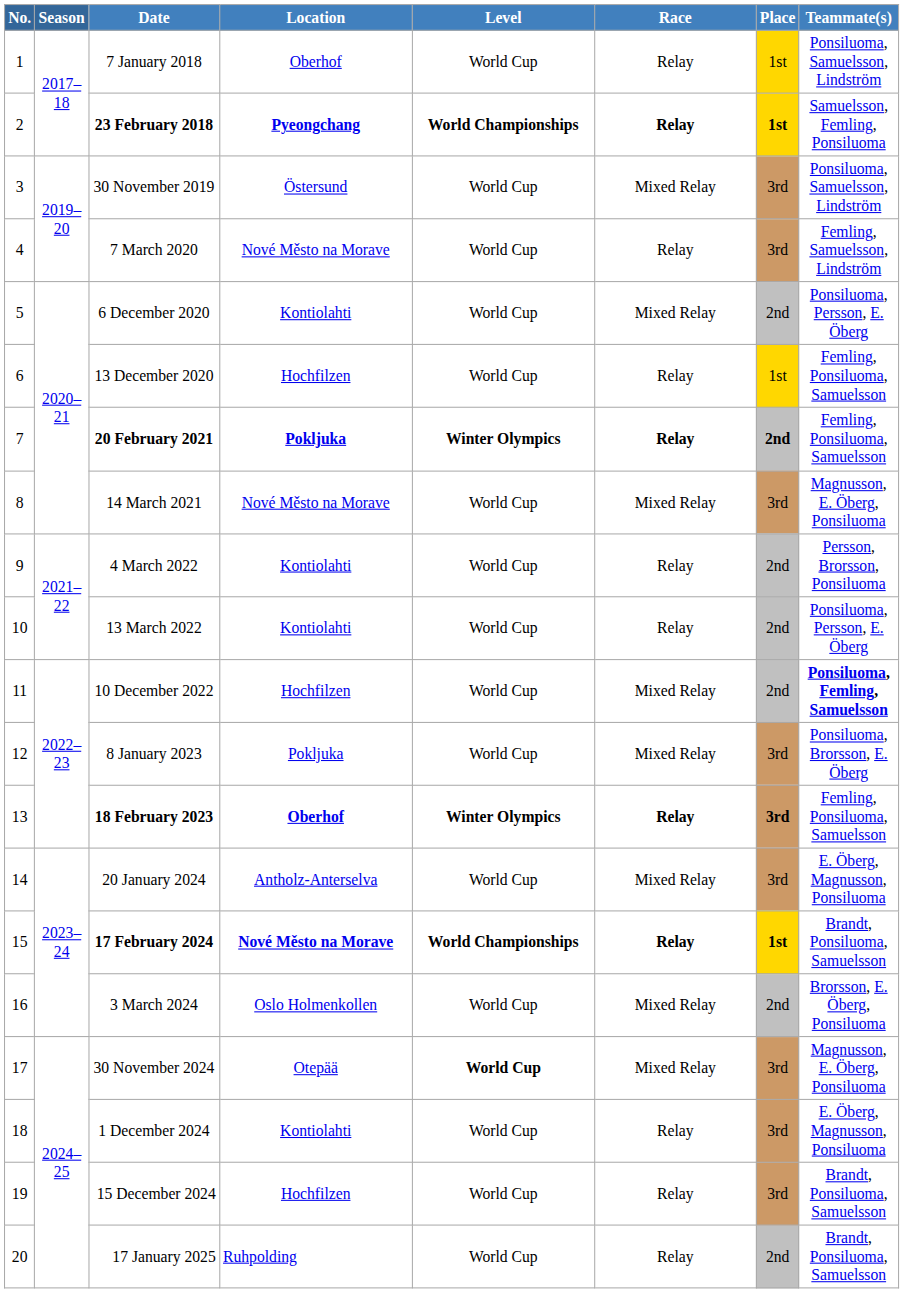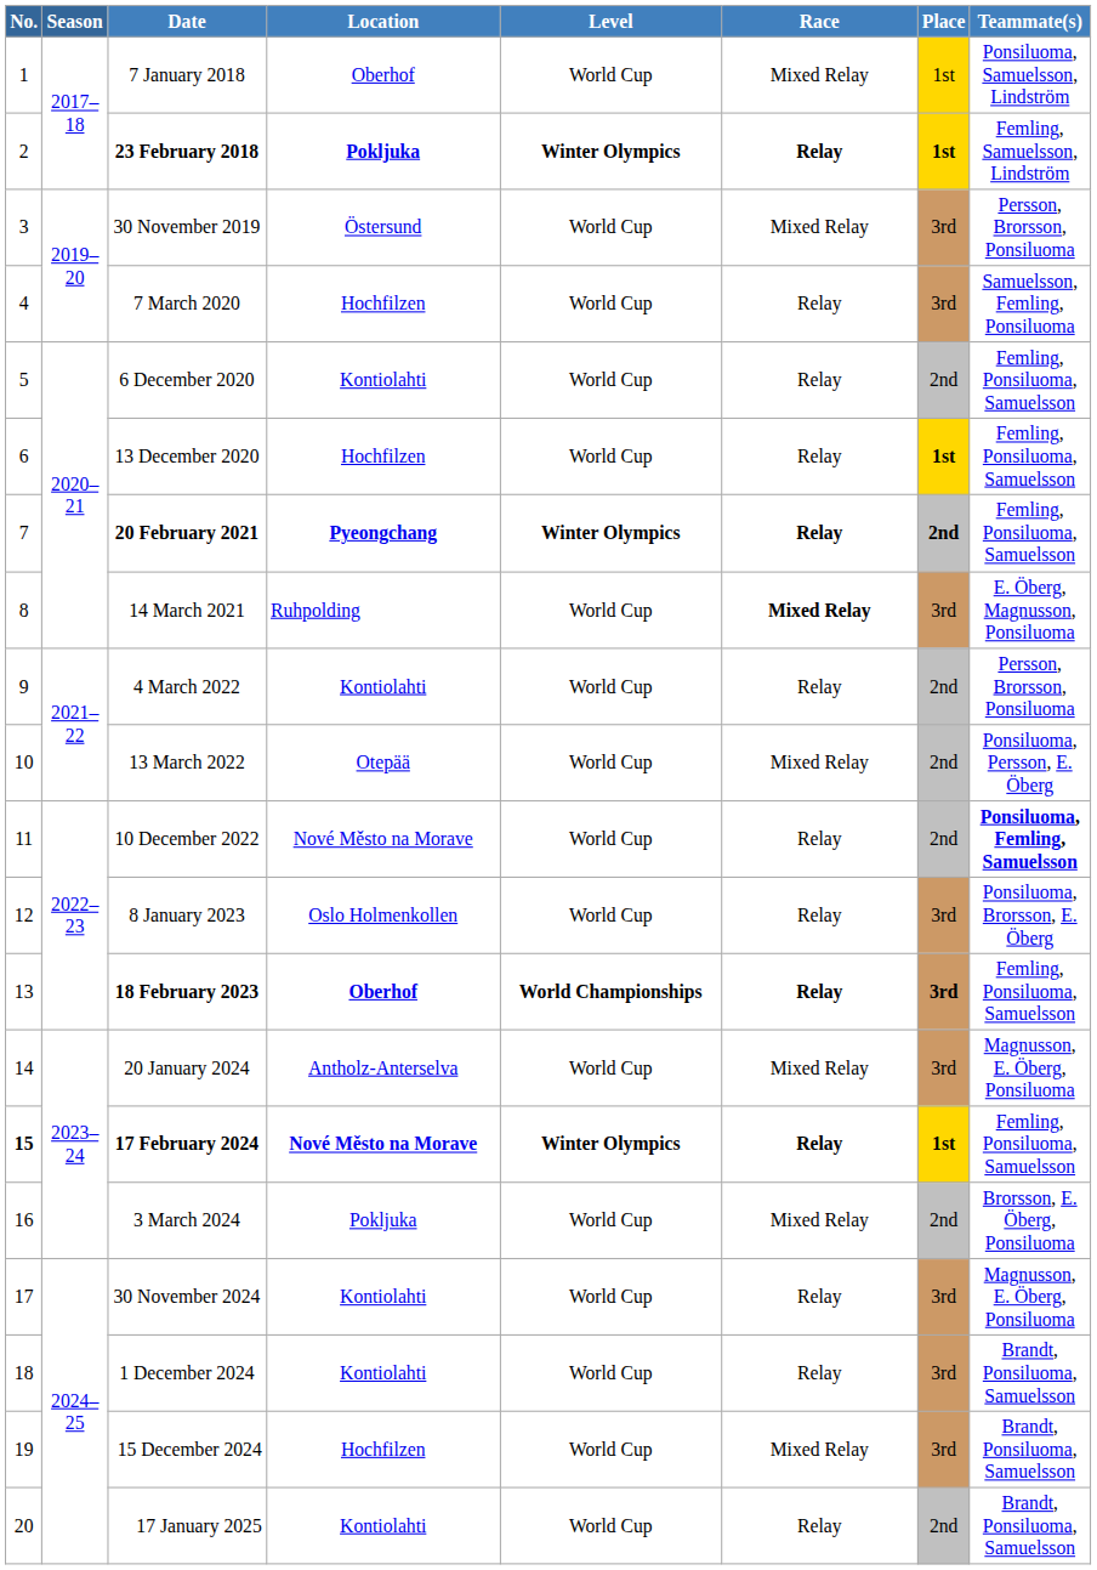7 January 2018 | Race: Relay -> Mixed Relay
23 February 2018 | Location: Pyeongchang -> Pokljuka
23 February 2018 | Level: World Championships -> Winter Olympics
23 February 2018 | Teammate(s): Samuelsson, Femling, Ponsiluoma -> Femling, Samuelsson, Lindström
30 November 2019 | Teammate(s): Ponsiluoma, Samuelsson, Lindström -> Persson, Brorsson, Ponsiluoma
7 March 2020 | Location: Nové Město na Morave -> Hochfilzen
7 March 2020 | Teammate(s): Femling, Samuelsson, Lindström -> Samuelsson, Femling, Ponsiluoma
6 December 2020 | Race: Mixed Relay -> Relay
6 December 2020 | Teammate(s): Ponsiluoma, Persson, E. Öberg -> Femling, Ponsiluoma, Samuelsson
13 December 2020 | Place: normal -> bold
20 February 2021 | Location: Pokljuka -> Pyeongchang
14 March 2021 | Location: Nové Město na Morave -> Ruhpolding
14 March 2021 | Race: normal -> bold
14 March 2021 | Teammate(s): Magnusson, E. Öberg, Ponsiluoma -> E. Öberg, Magnusson, Ponsiluoma
13 March 2022 | Location: Kontiolahti -> Otepää
13 March 2022 | Race: Relay -> Mixed Relay
10 December 2022 | Location: Hochfilzen -> Nové Město na Morave
10 December 2022 | Race: Mixed Relay -> Relay
8 January 2023 | Location: Pokljuka -> Oslo Holmenkollen
8 January 2023 | Race: Mixed Relay -> Relay
18 February 2023 | Level: Winter Olympics -> World Championships
20 January 2024 | Teammate(s): E. Öberg, Magnusson, Ponsiluoma -> Magnusson, E. Öberg, Ponsiluoma
17 February 2024 | No.: normal -> bold
17 February 2024 | Level: World Championships -> Winter Olympics
17 February 2024 | Teammate(s): Brandt, Ponsiluoma, Samuelsson -> Femling, Ponsiluoma, Samuelsson
3 March 2024 | Location: Oslo Holmenkollen -> Pokljuka
30 November 2024 | Location: Otepää -> Kontiolahti
30 November 2024 | Level: bold -> normal
30 November 2024 | Race: Mixed Relay -> Relay
1 December 2024 | Teammate(s): E. Öberg, Magnusson, Ponsiluoma -> Brandt, Ponsiluoma, Samuelsson
15 December 2024 | Race: Relay -> Mixed Relay
17 January 2025 | Location: Ruhpolding -> Kontiolahti
